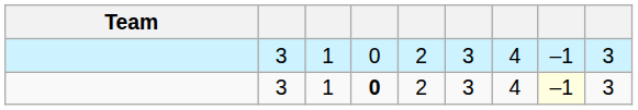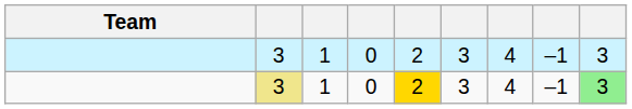row 3 | column 2: no background -> khaki background
row 3 | column 4: bold -> normal
row 3 | column 5: no background -> gold background
row 3 | column 8: lightyellow background -> no background
row 3 | column 9: no background -> lightgreen background
